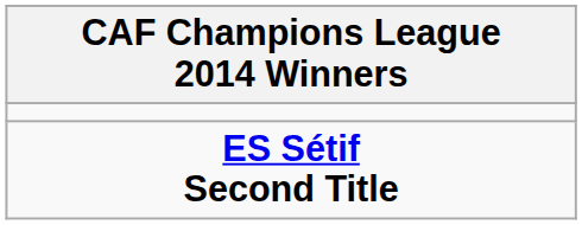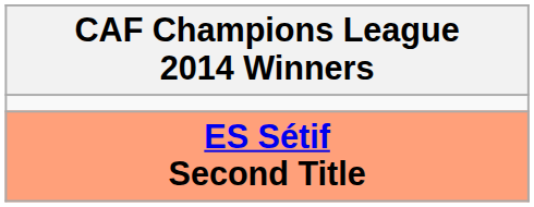row 3 | column 1: no background -> lightsalmon background
